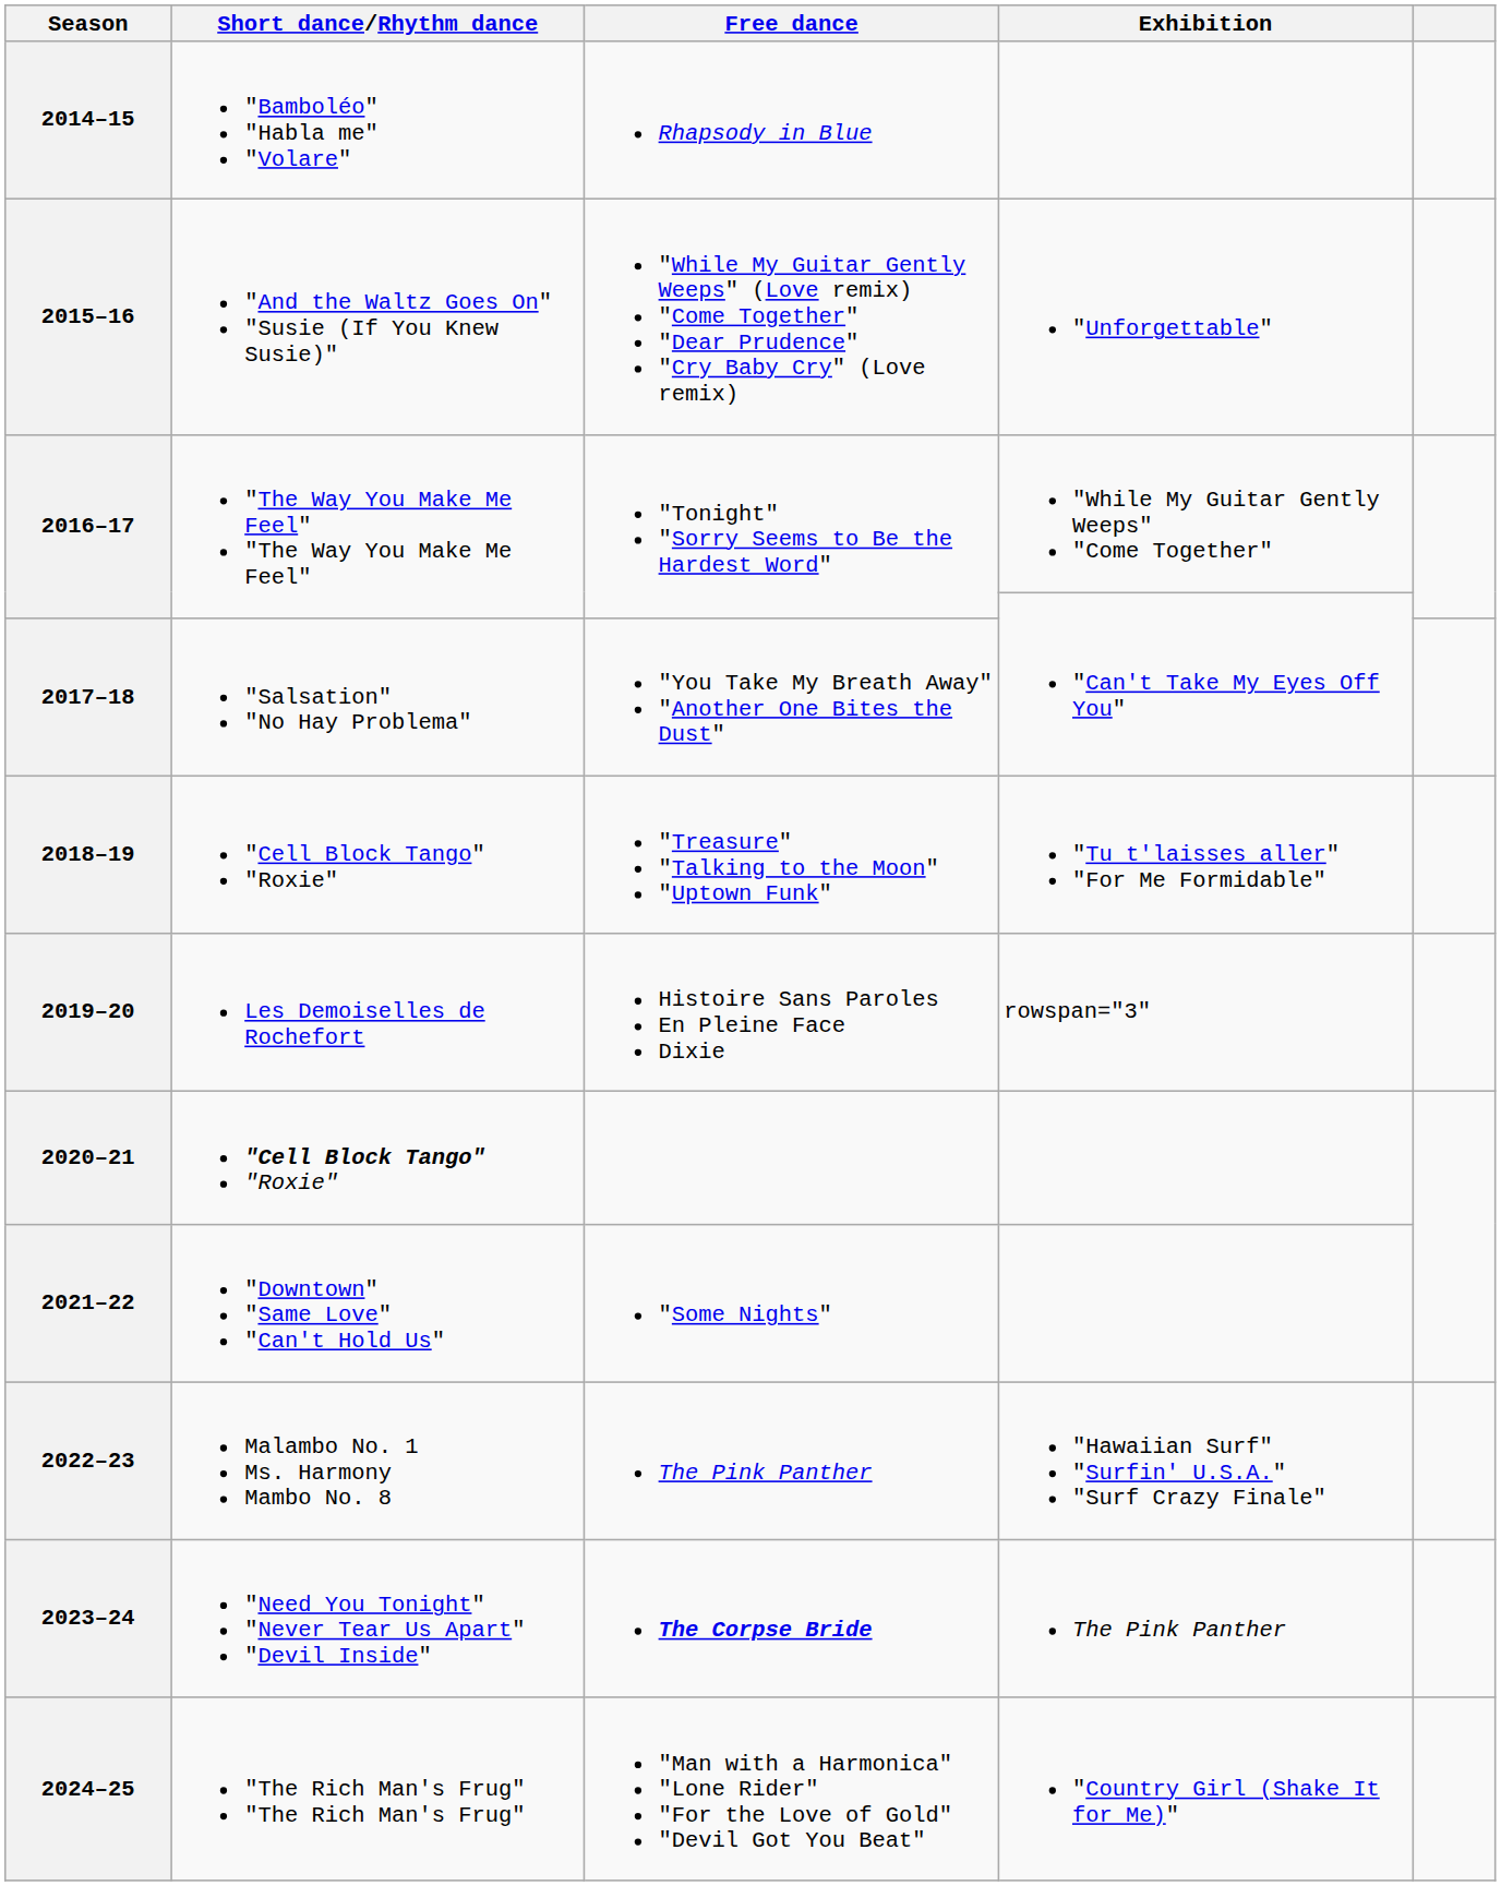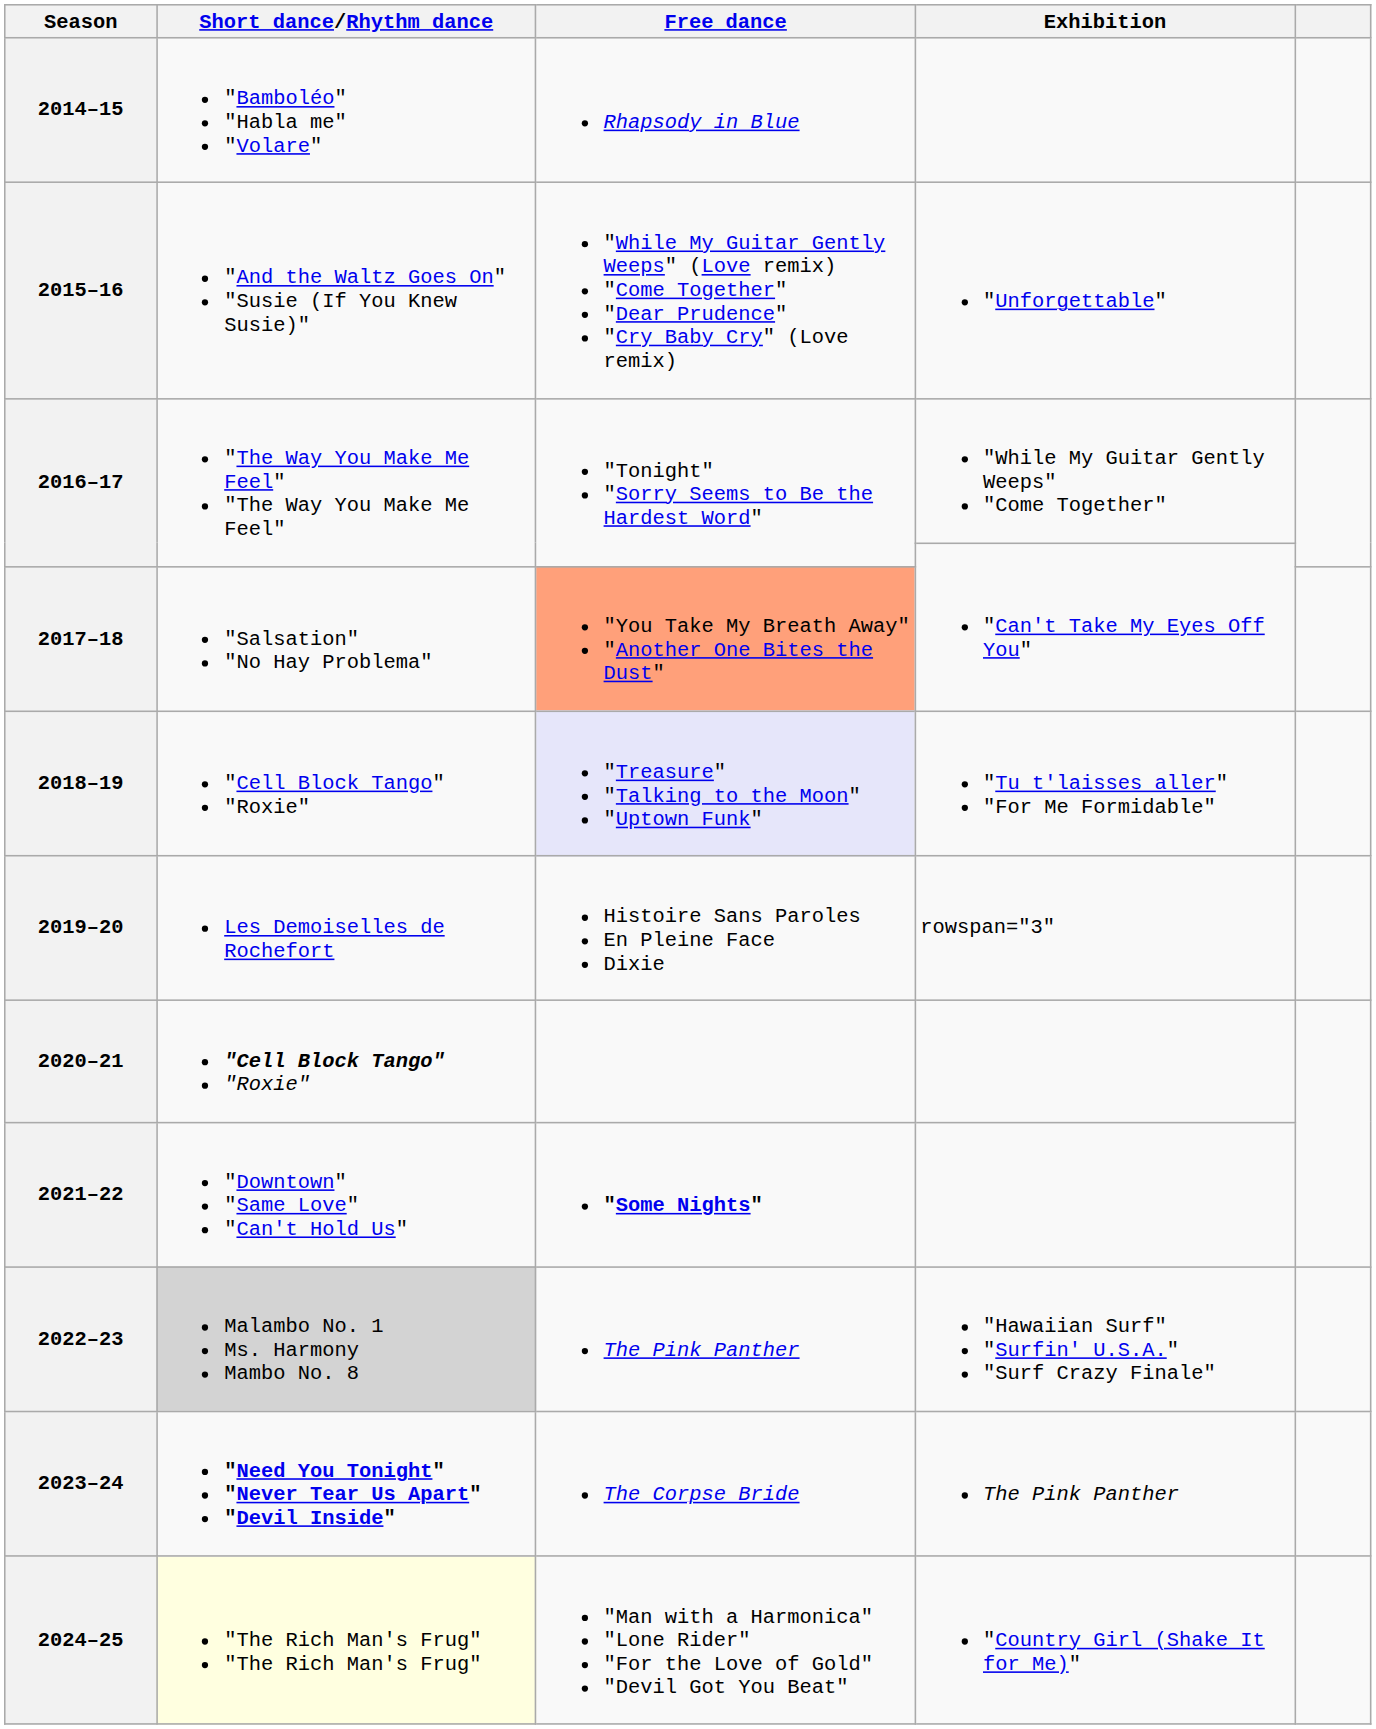2017–18 | Free dance: no background -> lightsalmon background
2018–19 | Free dance: no background -> lavender background
2021–22 | Free dance: normal -> bold
2022–23 | Short dance/Rhythm dance: no background -> lightgrey background
2023–24 | Short dance/Rhythm dance: normal -> bold
2023–24 | Free dance: bold -> normal
2024–25 | Short dance/Rhythm dance: no background -> lightyellow background
